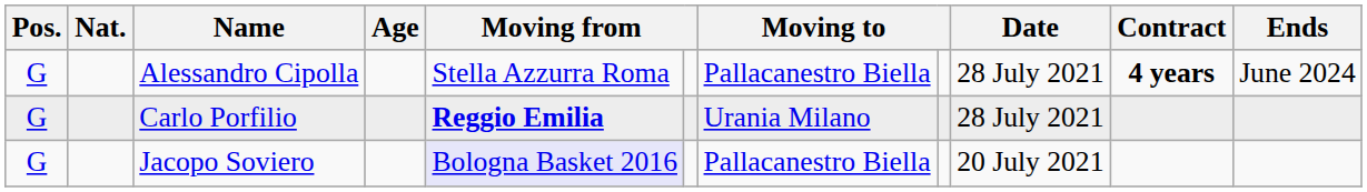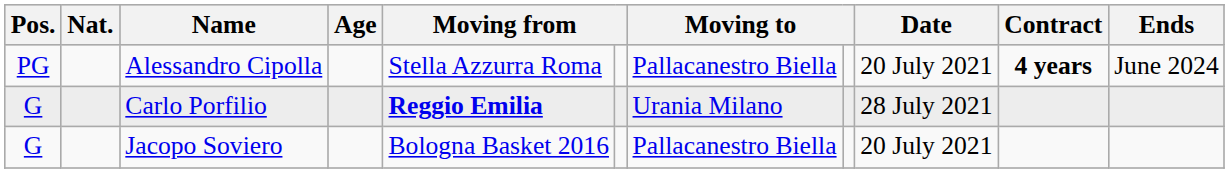Alessandro Cipolla | Pos.: G -> PG
Alessandro Cipolla | Date: 28 July 2021 -> 20 July 2021
Jacopo Soviero | column 5: lavender background -> no background
